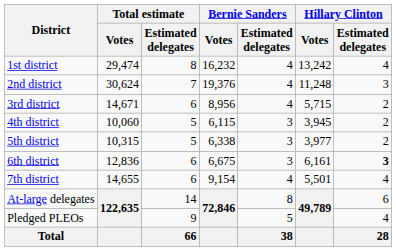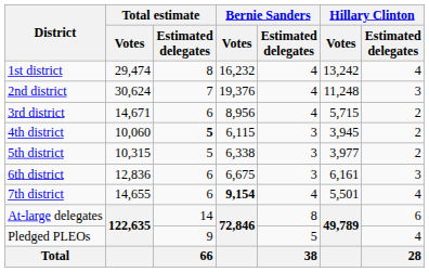4th district | Total estimate / Estimated delegates: normal -> bold
6th district | Hillary Clinton / Estimated delegates: bold -> normal
7th district | Bernie Sanders / Votes: normal -> bold
